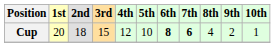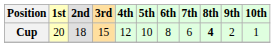Cup | 6th: bold -> normal
Cup | 7th: bold -> normal
Cup | 8th: normal -> bold
